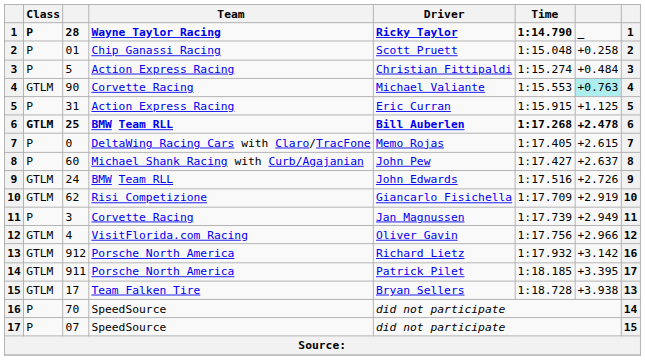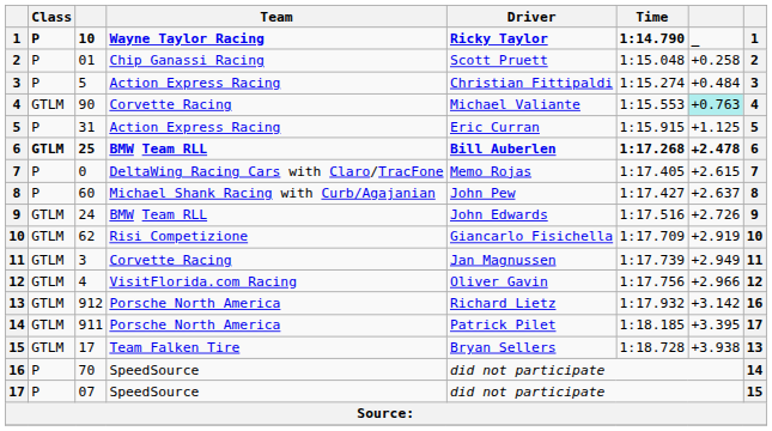row 2 | column 3: 28 -> 10
row 12 | Class: P -> GTLM
